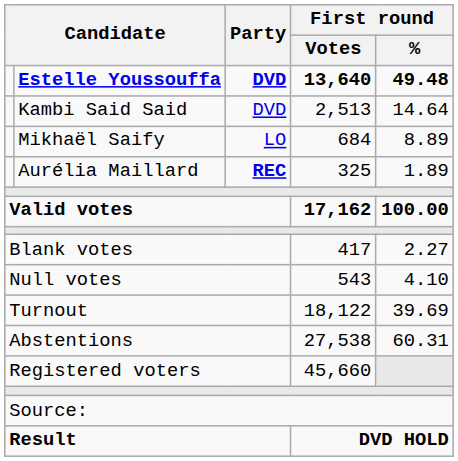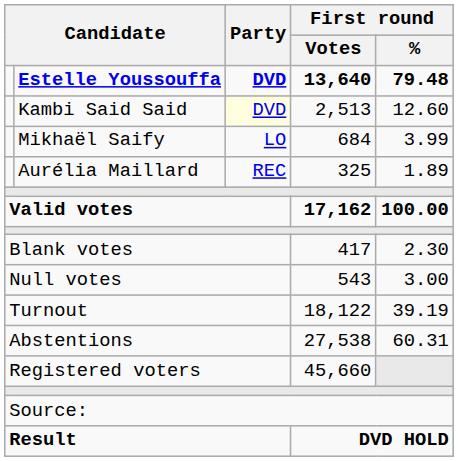Estelle Youssouffa | First round / %: 49.48 -> 79.48
Kambi Said Said | Party: no background -> lightyellow background
Kambi Said Said | First round / %: 14.64 -> 12.60
Mikhaël Saify | First round / %: 8.89 -> 3.99
Aurélia Maillard | Party: bold -> normal
Blank votes | First round / %: 2.27 -> 2.30
Null votes | First round / %: 4.10 -> 3.00
Turnout | First round / %: 39.69 -> 39.19
